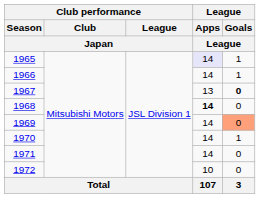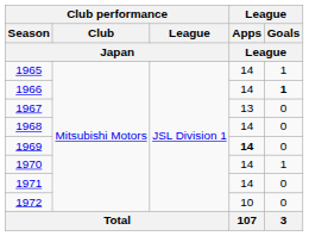1965 | League / Apps / League: lavender background -> no background
1966 | League / Goals / League: normal -> bold
1967 | League / Goals / League: bold -> normal
1968 | League / Apps / League: bold -> normal
1969 | League / Apps / League: normal -> bold
1969 | League / Goals / League: lightsalmon background -> no background
